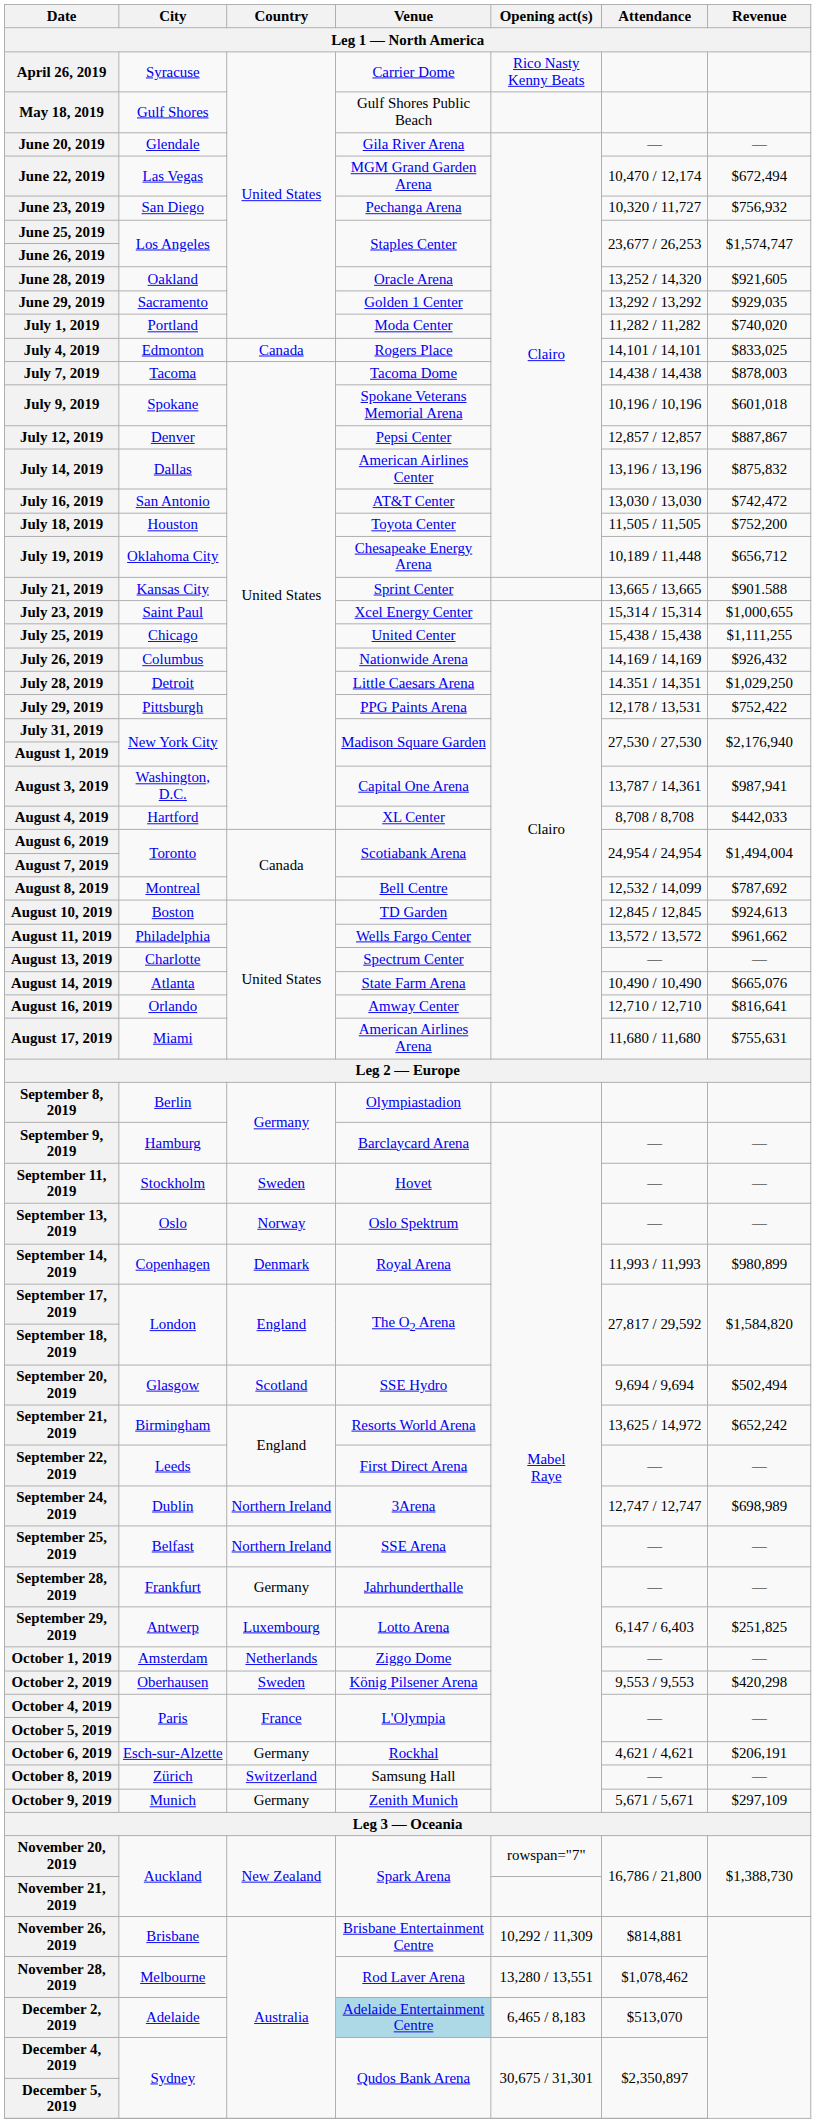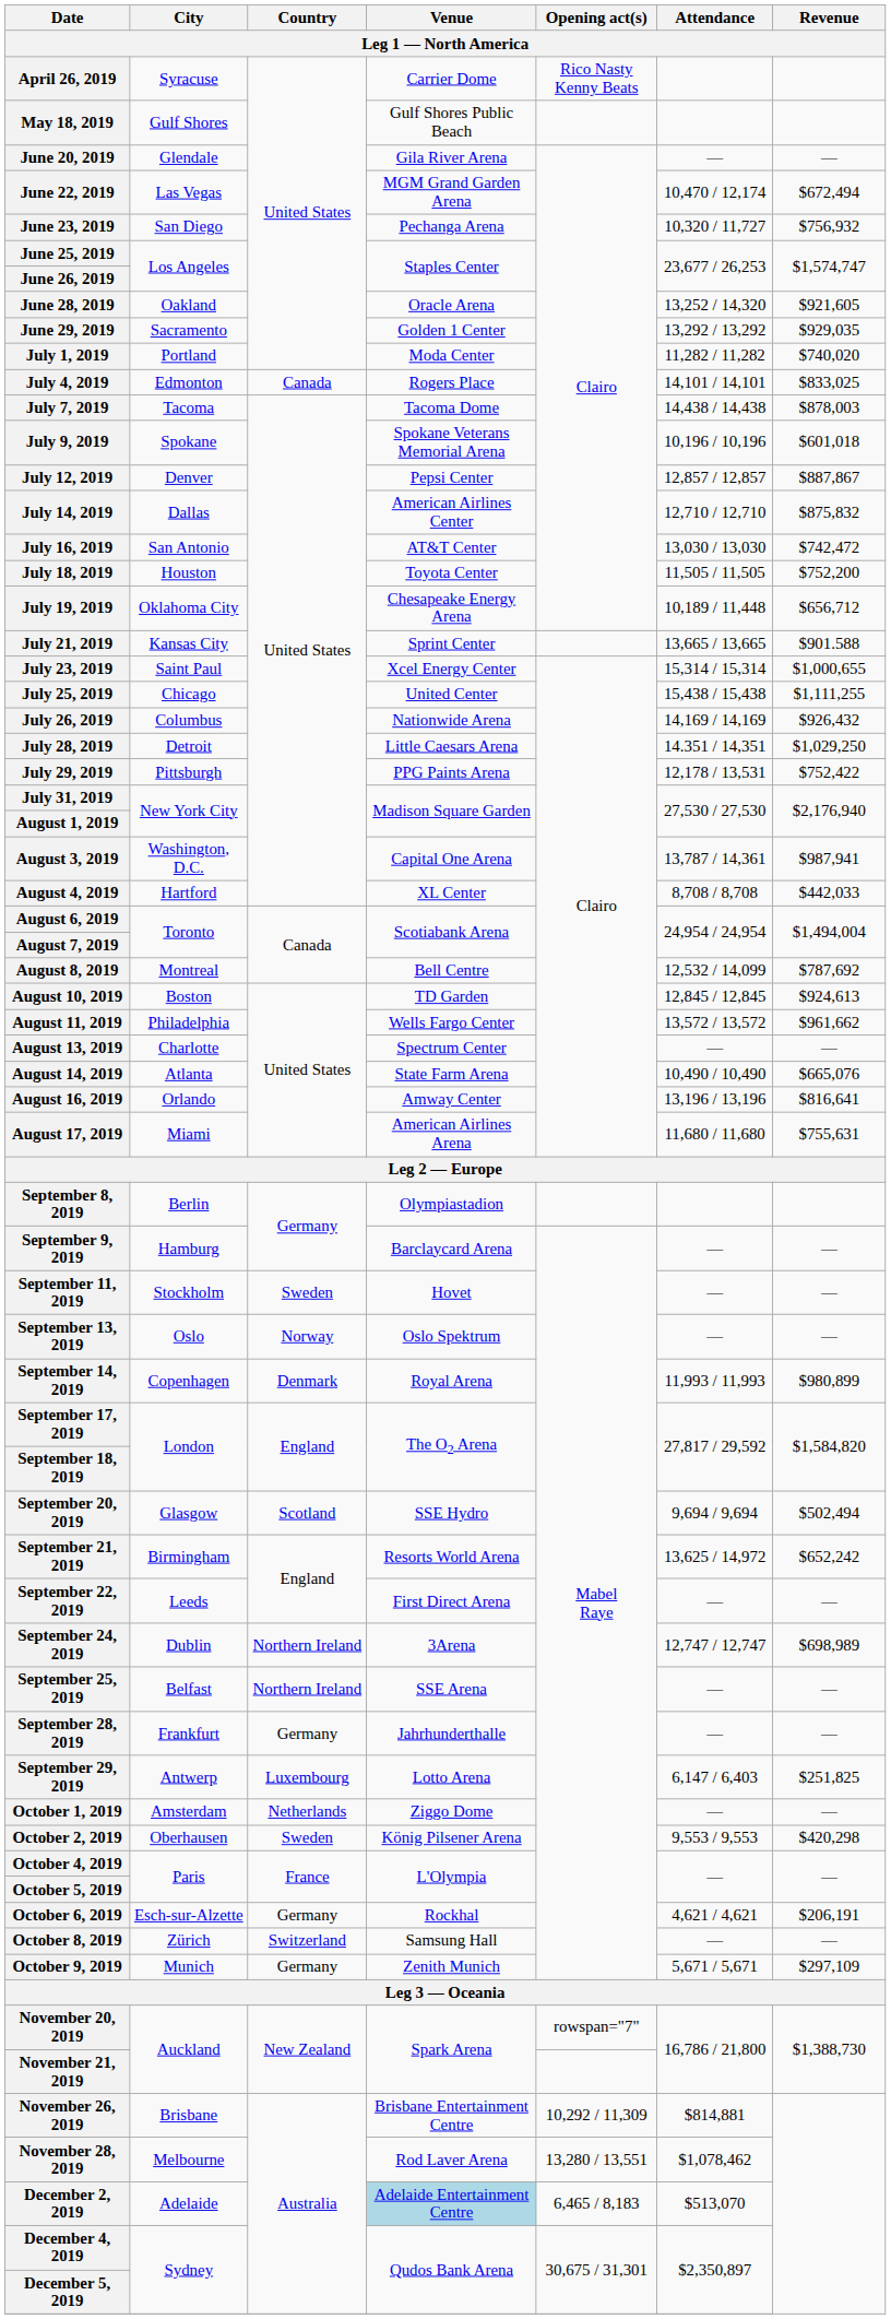July 14, 2019 | Attendance: 13,196 / 13,196 -> 12,710 / 12,710
August 16, 2019 | Attendance: 12,710 / 12,710 -> 13,196 / 13,196
